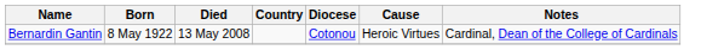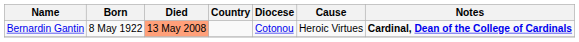Bernardin Gantin | Died: no background -> lightsalmon background
Bernardin Gantin | Notes: normal -> bold
